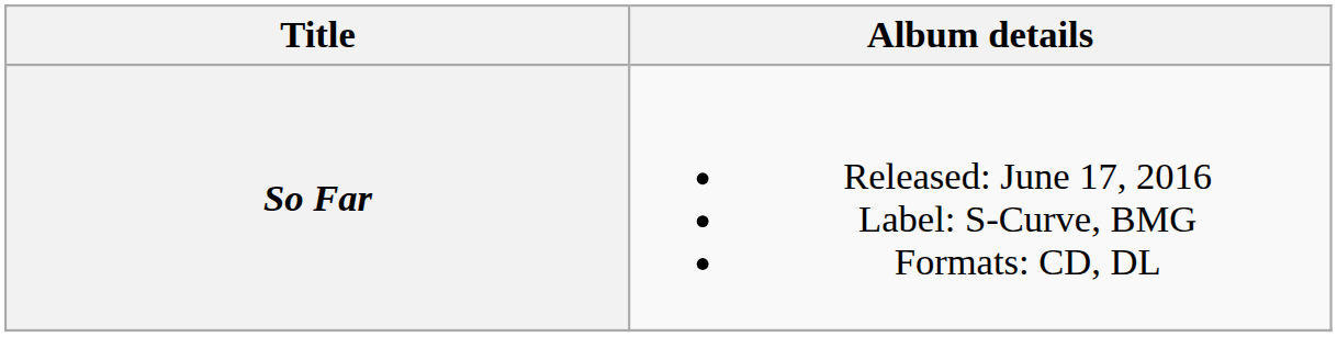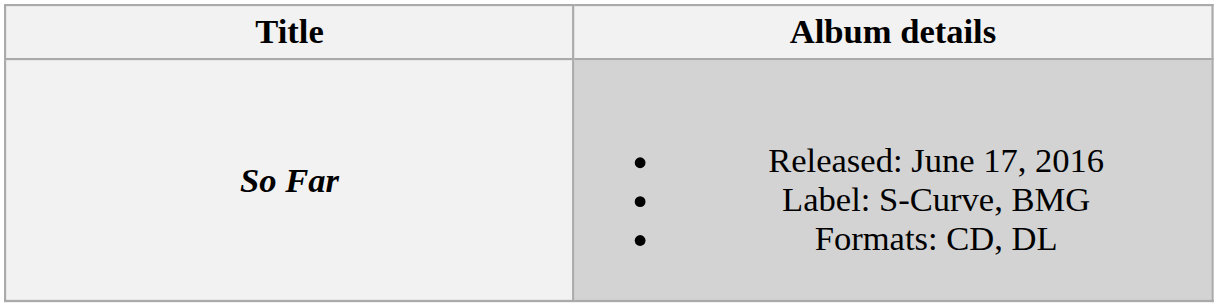So Far | Album details: no background -> lightgrey background
